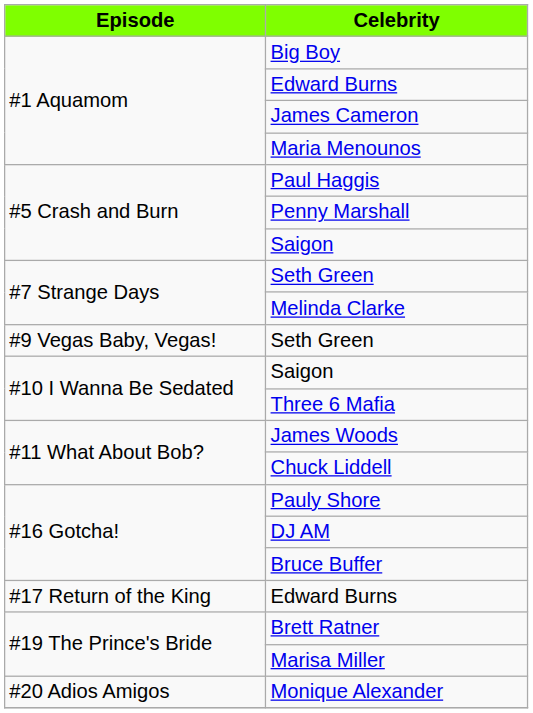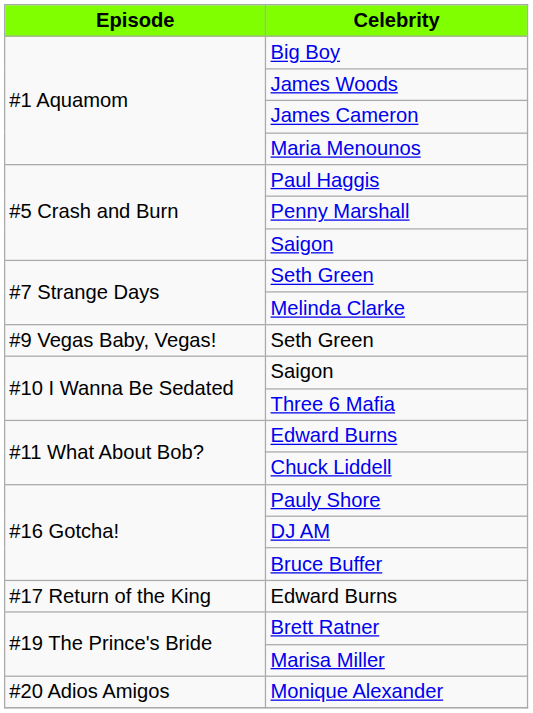row 3 | Celebrity: Edward Burns -> James Woods
row 14 | Celebrity: James Woods -> Edward Burns
